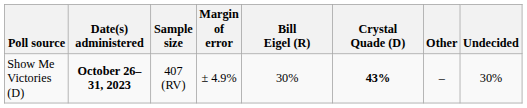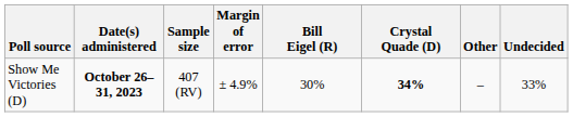Show Me Victories (D) | Crystal Quade (D): 43% -> 34%
Show Me Victories (D) | Undecided: 30% -> 33%
